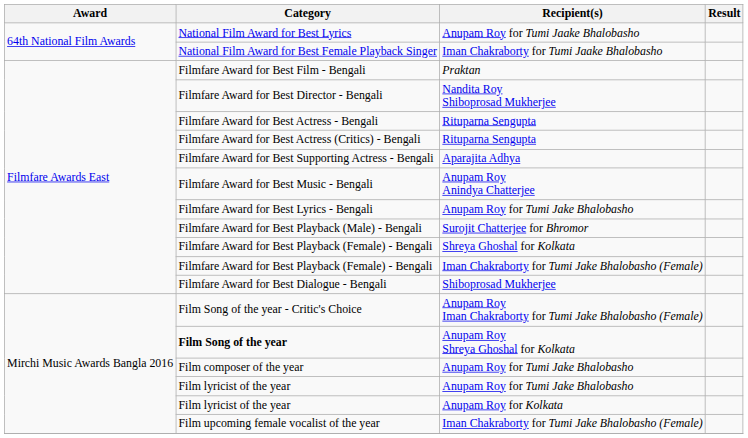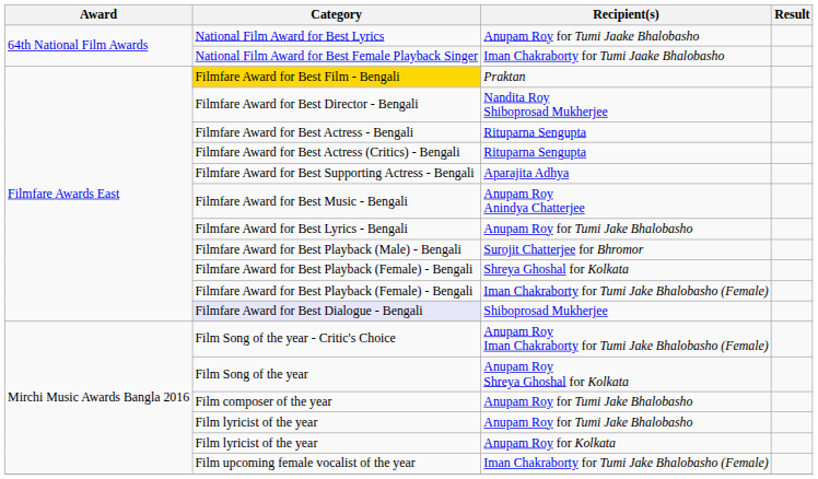Filmfare Award for Best Film - Bengali | Category: no background -> gold background
Filmfare Award for Best Dialogue - Bengali | Category: no background -> lavender background
Film Song of the year | Category: bold -> normal
